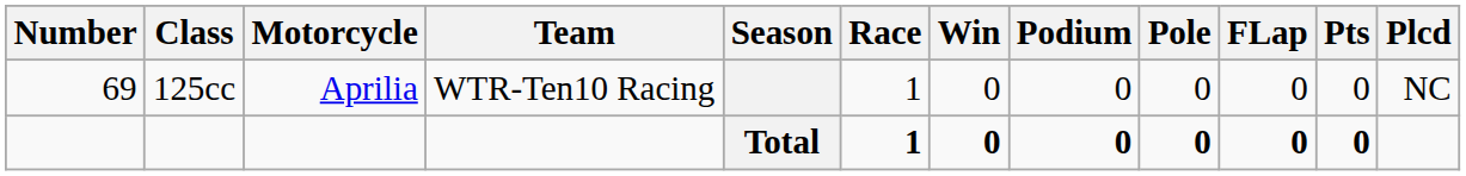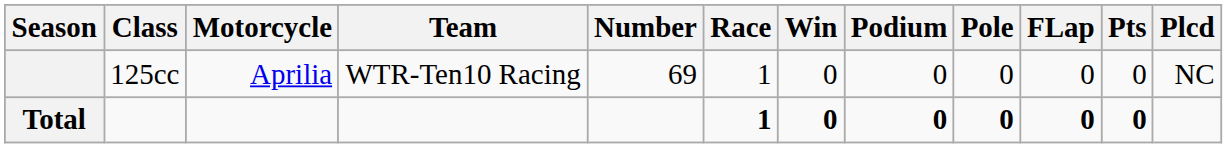columns swapped: Season <-> Number
